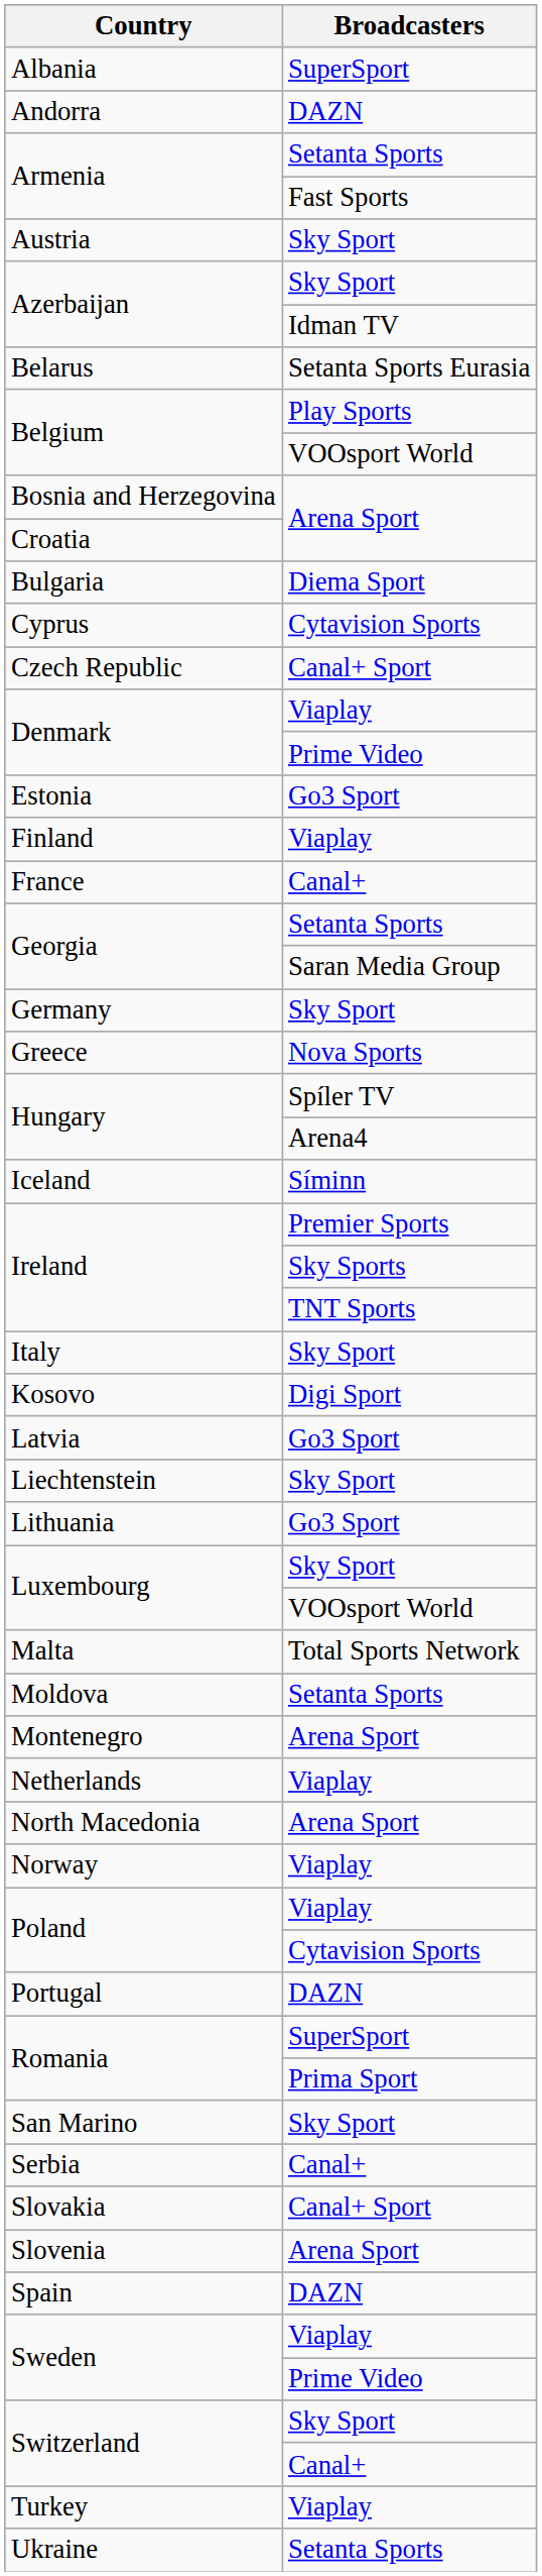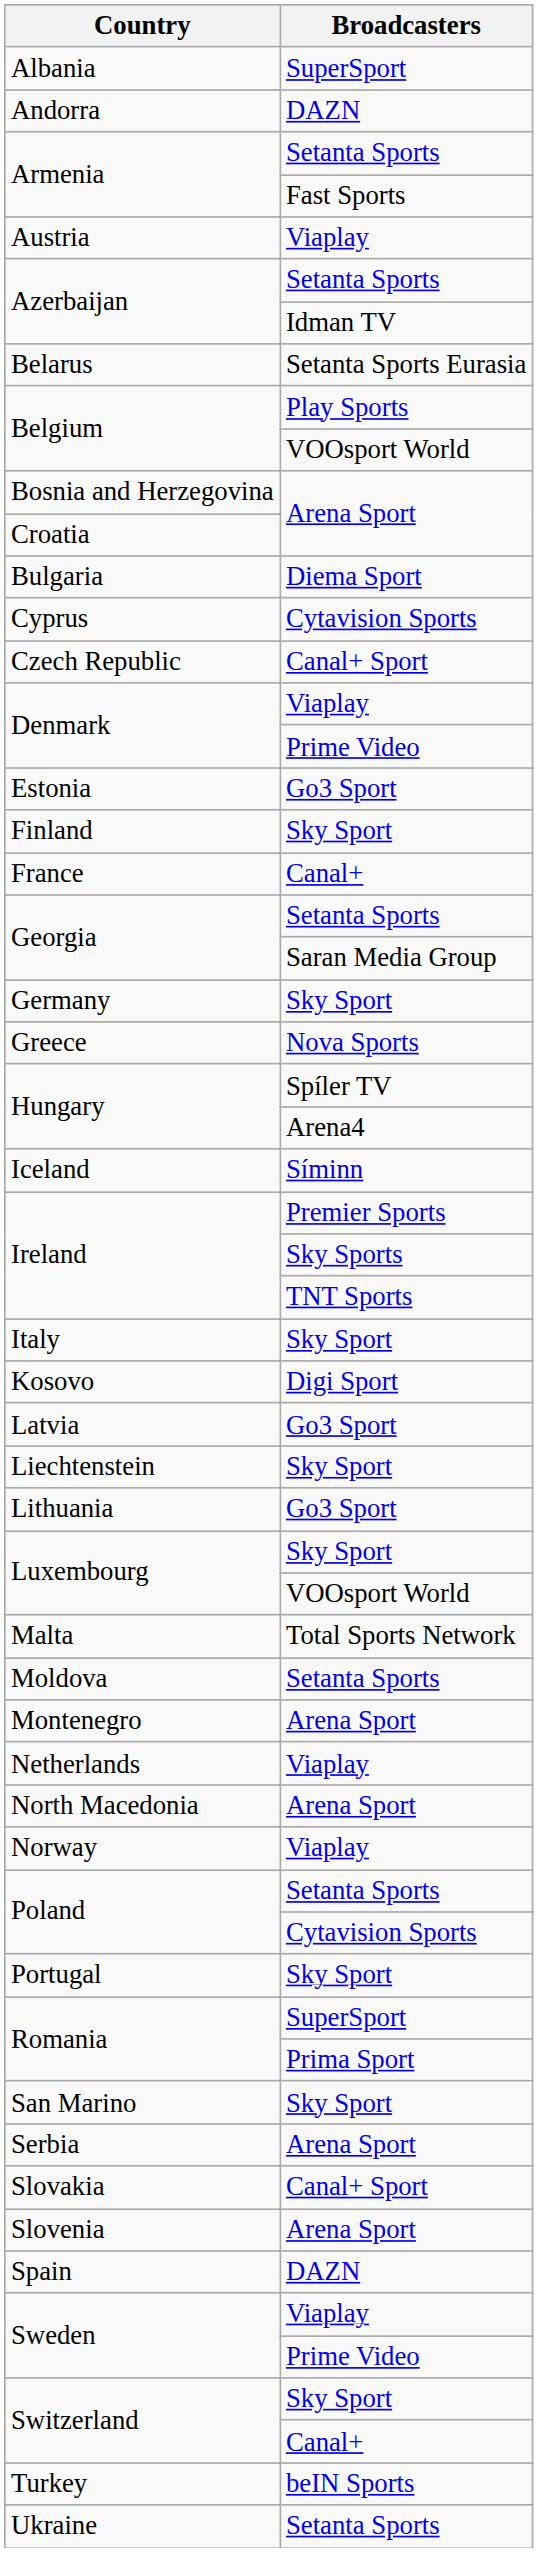row 6 | Broadcasters: Sky Sport -> Viaplay
row 7 | Broadcasters: Sky Sport -> Setanta Sports
row 20 | Broadcasters: Viaplay -> Sky Sport
row 45 | Broadcasters: Viaplay -> Setanta Sports
row 47 | Broadcasters: DAZN -> Sky Sport
row 51 | Broadcasters: Canal+ -> Arena Sport
row 59 | Broadcasters: Viaplay -> beIN Sports
